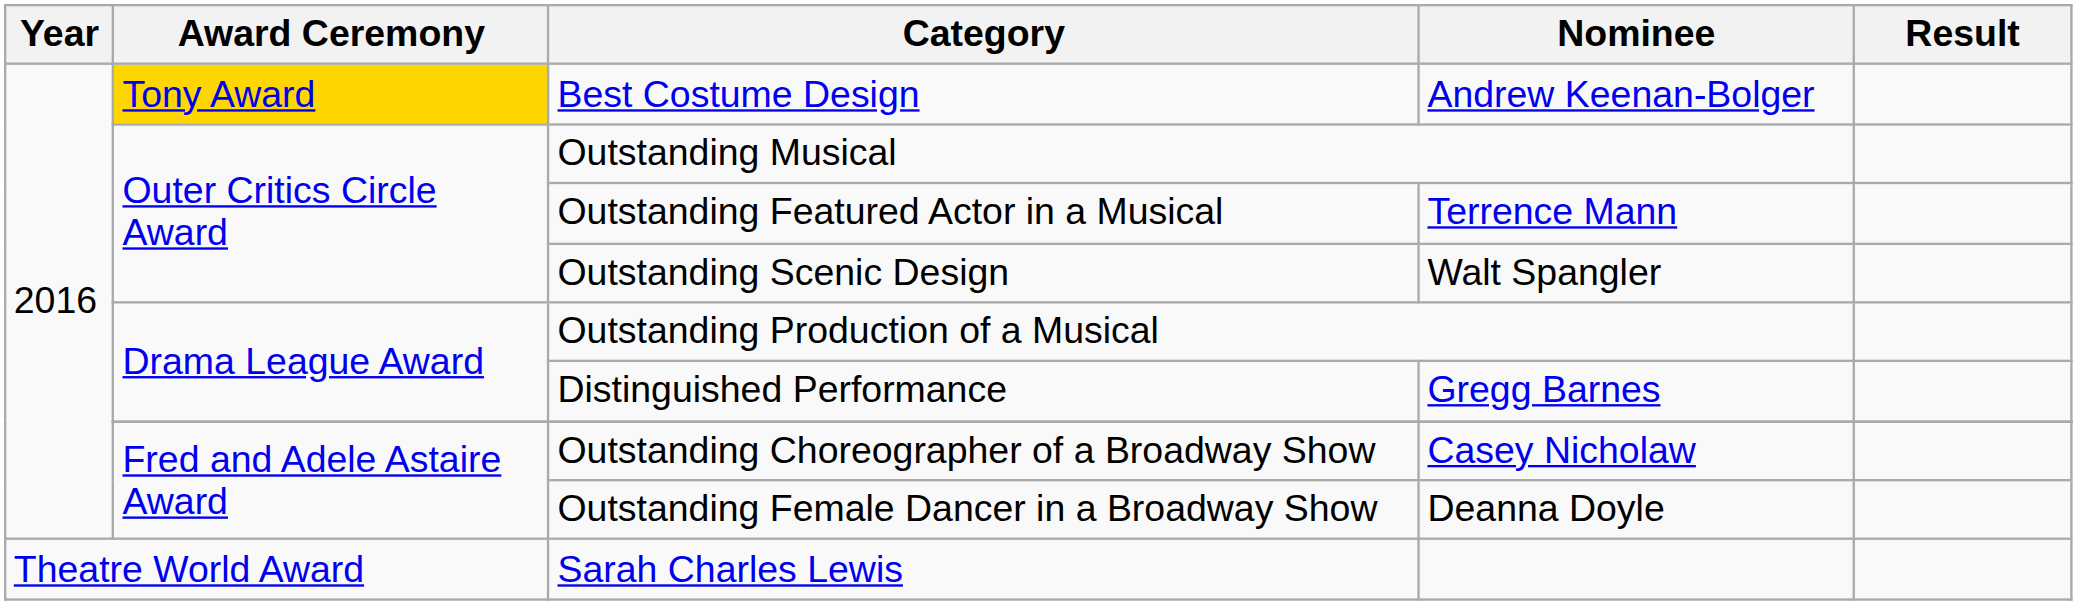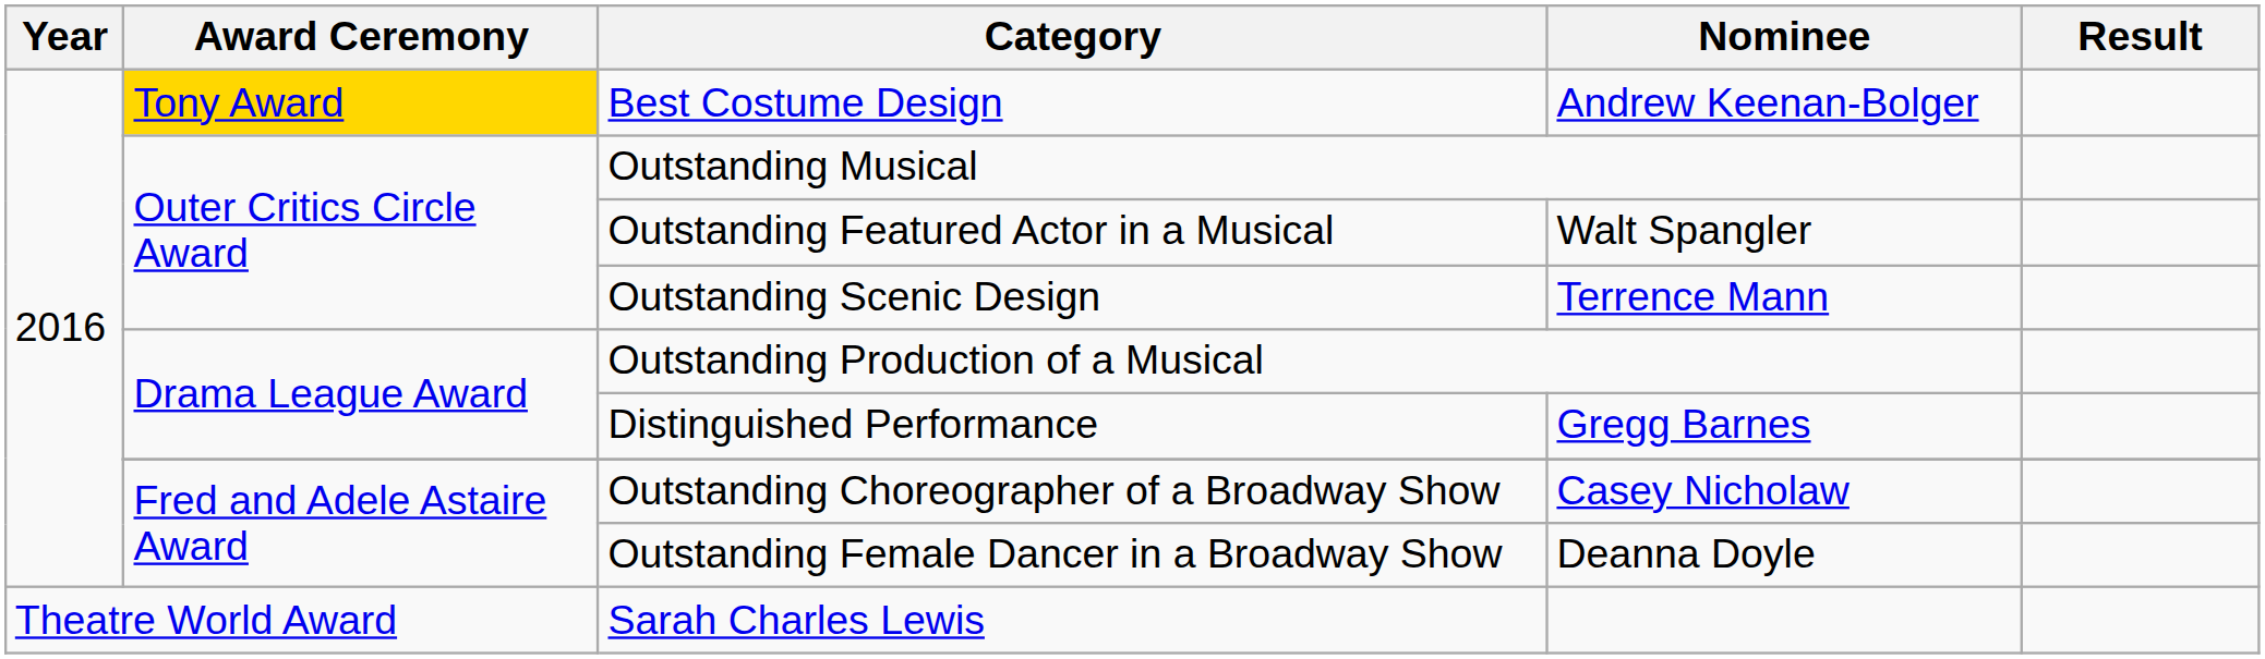Outstanding Featured Actor in a Musical | Nominee: Terrence Mann -> Walt Spangler
Outstanding Scenic Design | Nominee: Walt Spangler -> Terrence Mann
